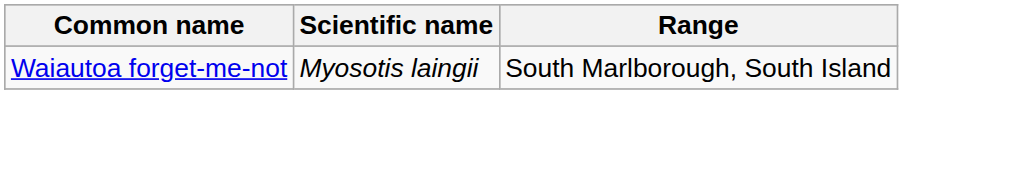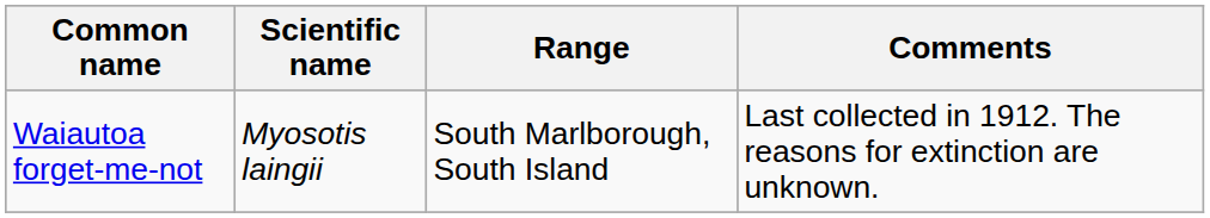+ column: Comments | Last collected in 1912. The reasons for extinction are unknown.
